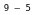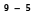row 1 | column 1: normal -> bold
